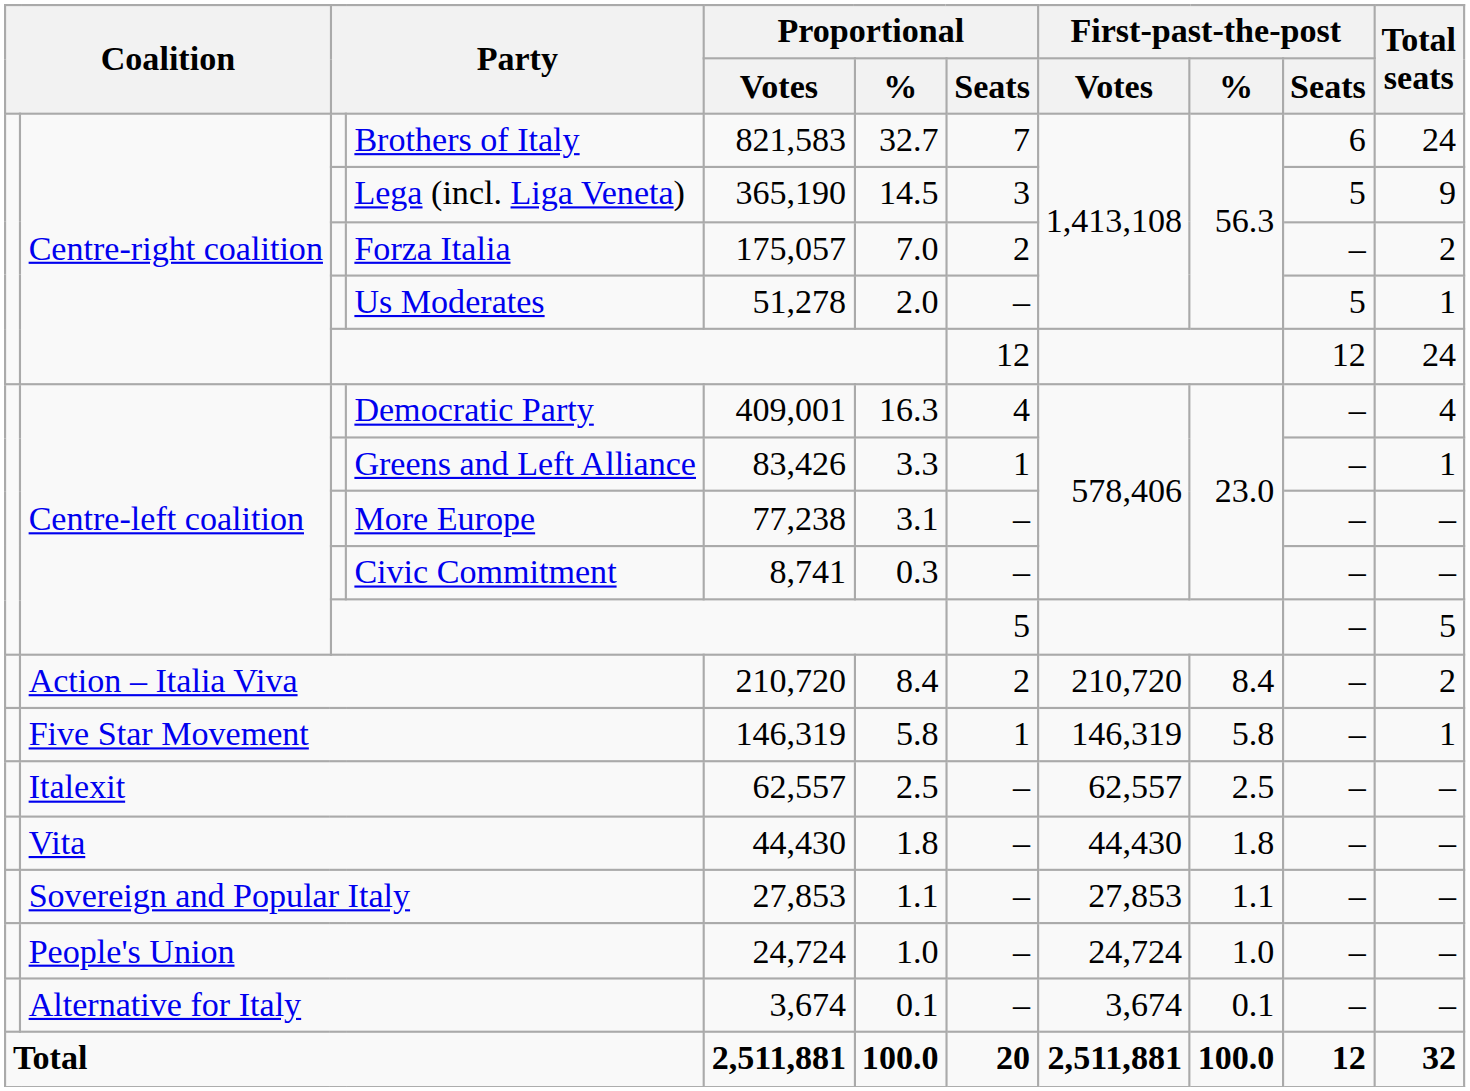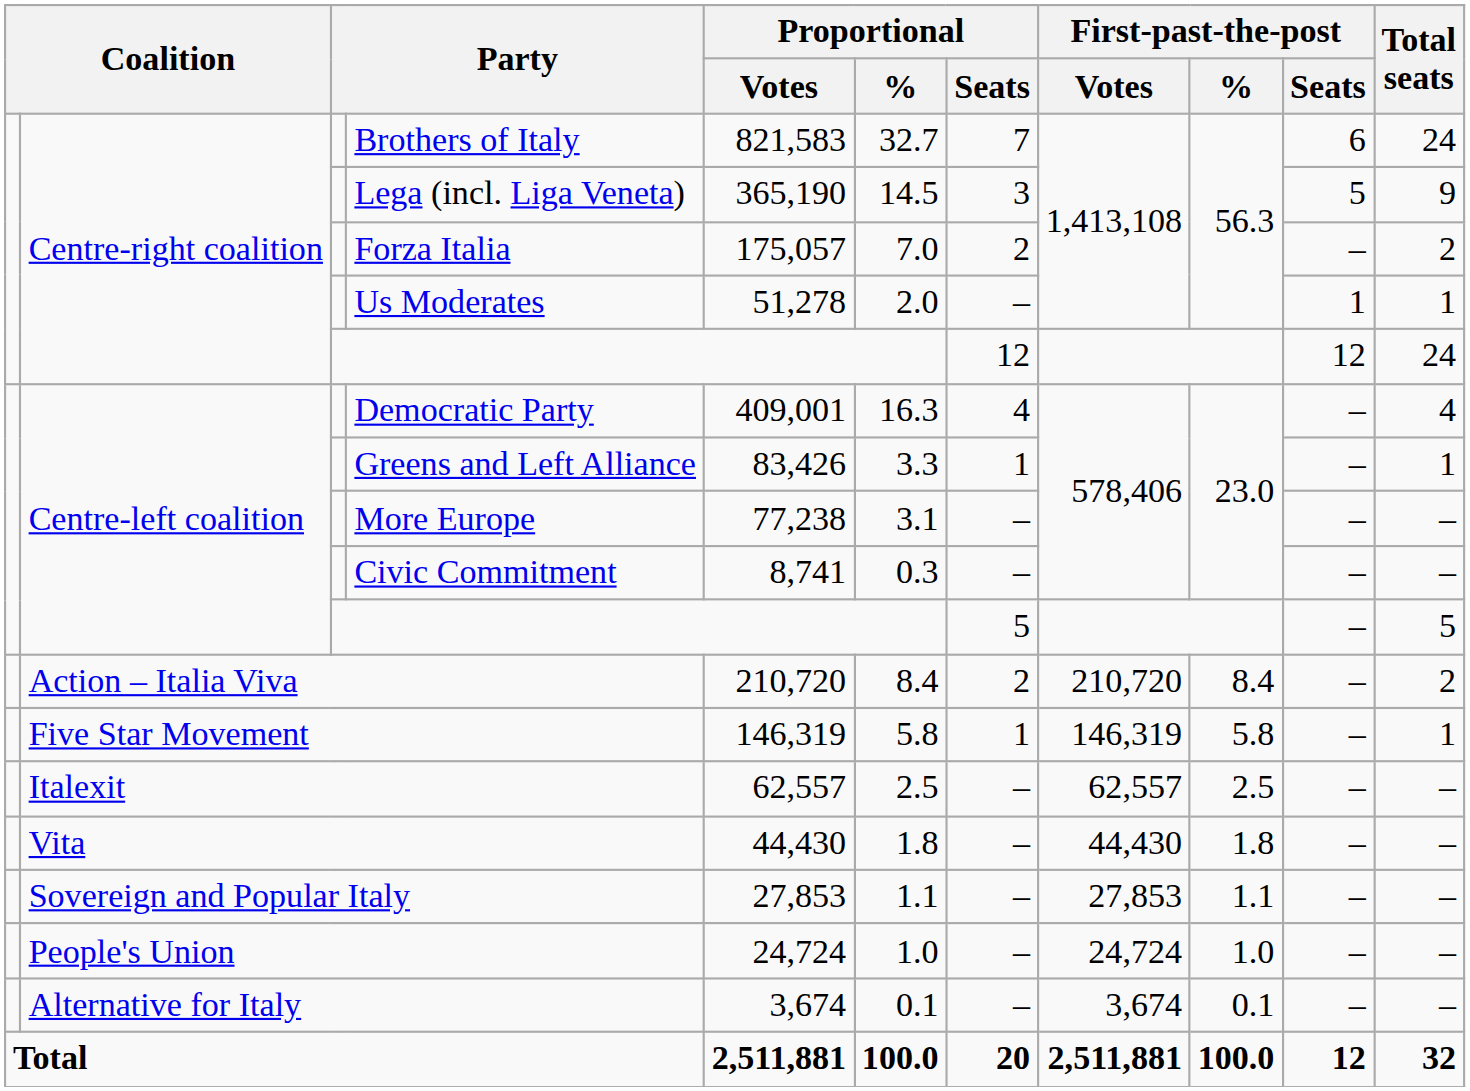Us Moderates | First-past-the-post / Seats: 5 -> 1
